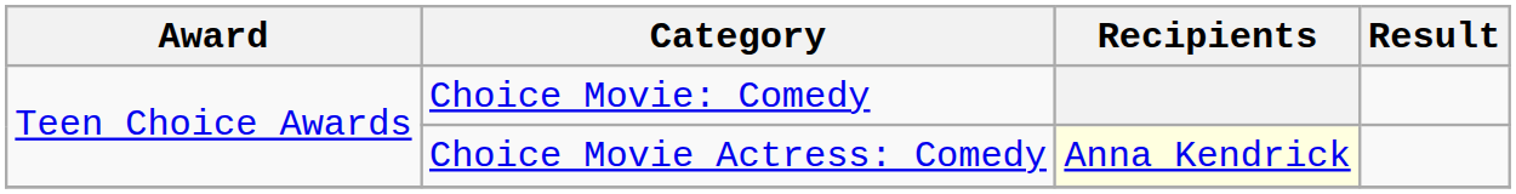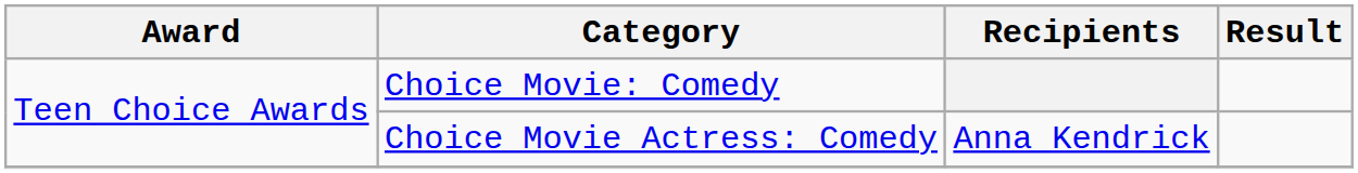Choice Movie Actress: Comedy | Recipients: lightyellow background -> no background
